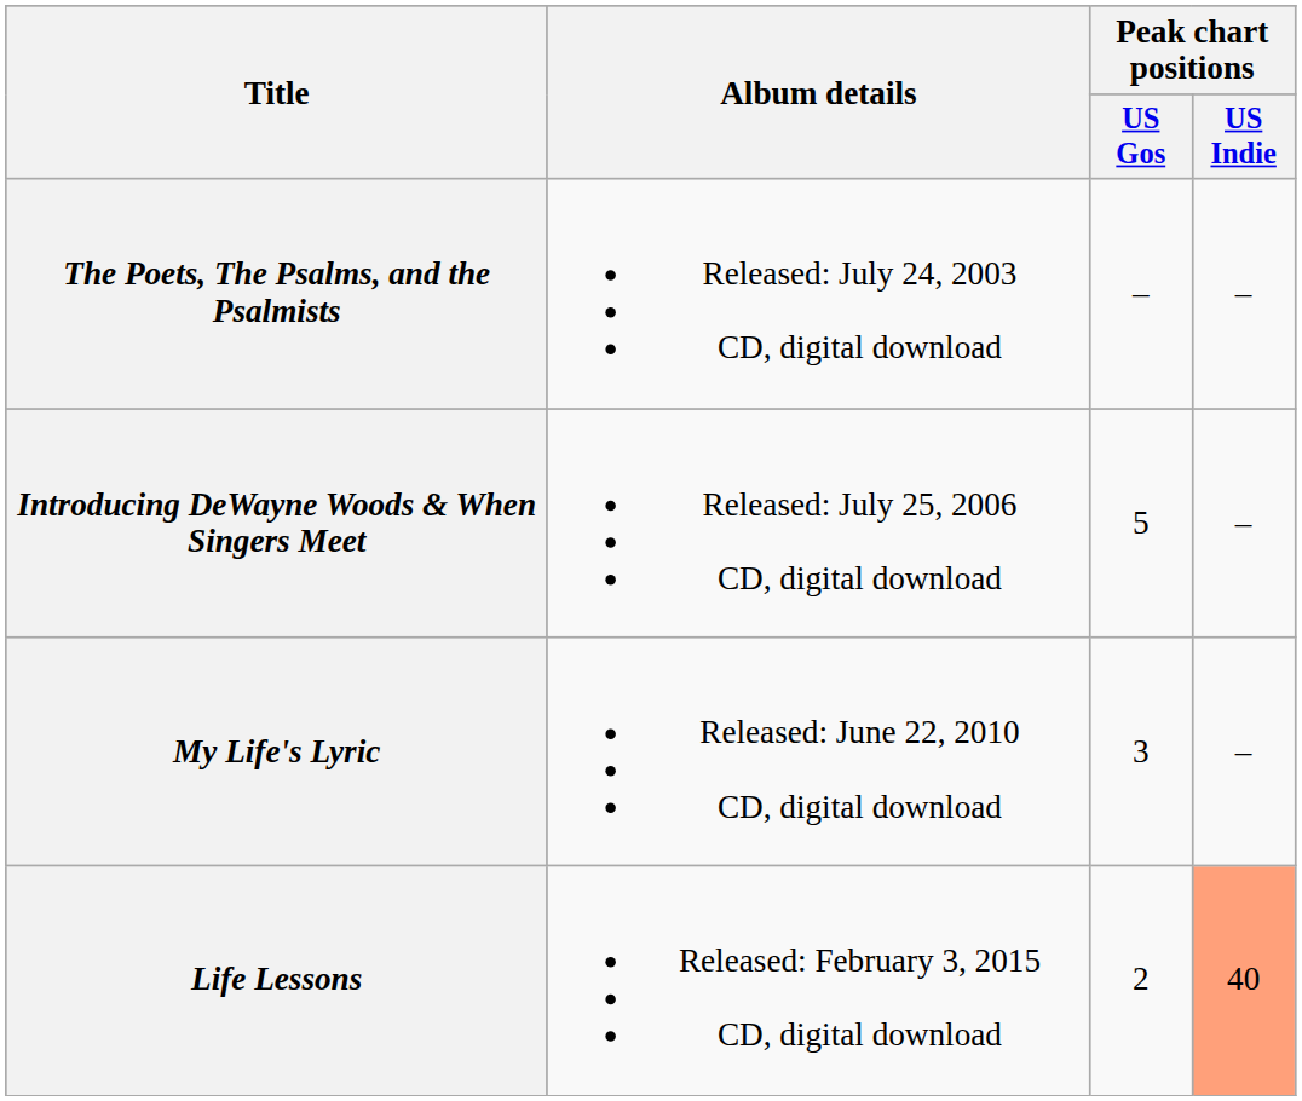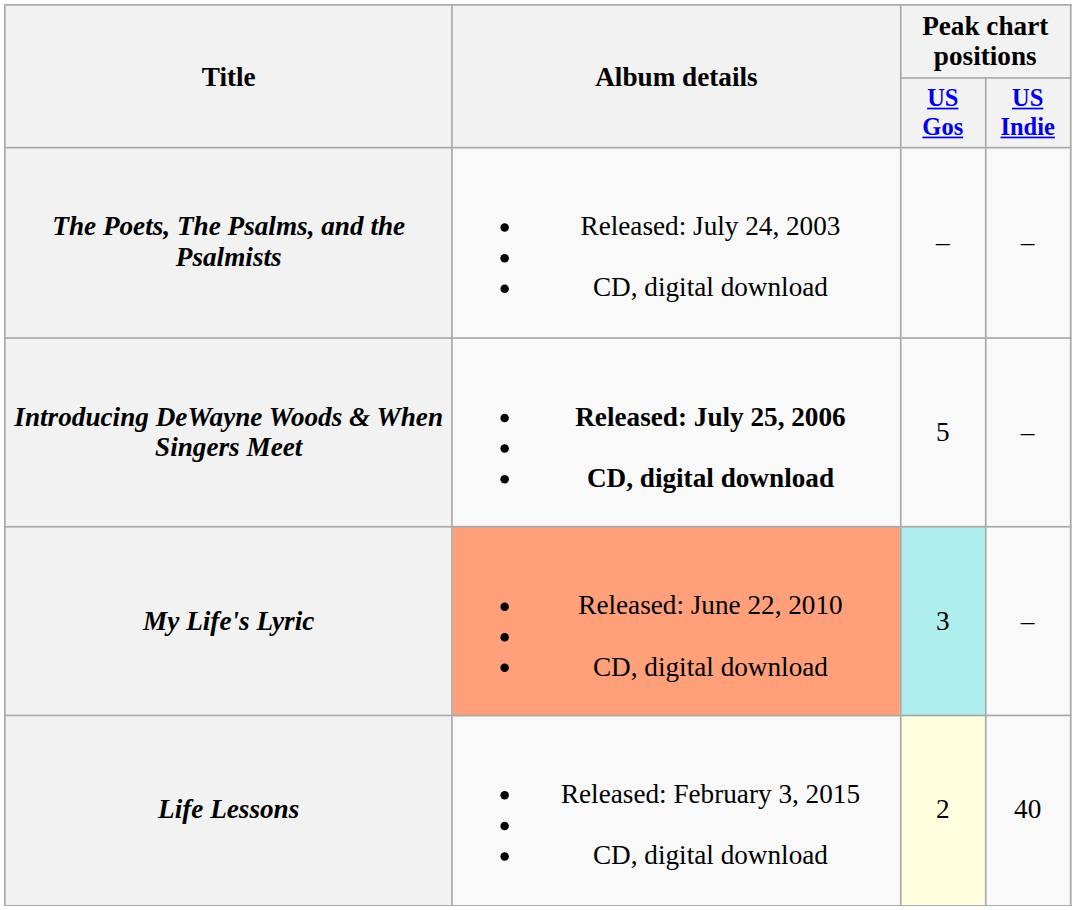Introducing DeWayne Woods & When Singers Meet | Album details: normal -> bold
My Life's Lyric | Album details: no background -> lightsalmon background
My Life's Lyric | Peak chart positions / US Gos: no background -> paleturquoise background
Life Lessons | Peak chart positions / US Gos: no background -> lightyellow background
Life Lessons | Peak chart positions / US Indie: lightsalmon background -> no background
